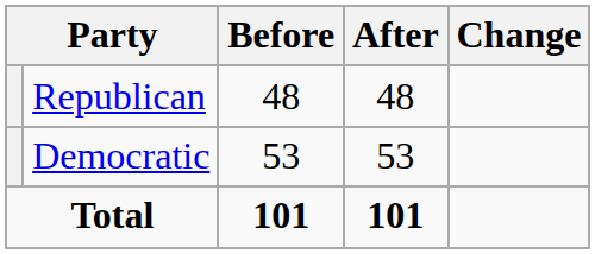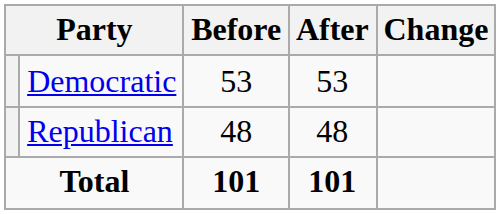rows swapped: Democratic <-> Republican
